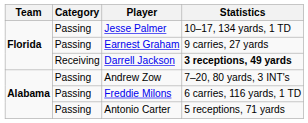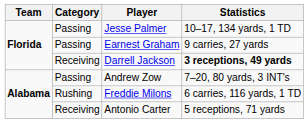Freddie Milons | Category: Passing -> Rushing
Antonio Carter | Category: Passing -> Receiving
